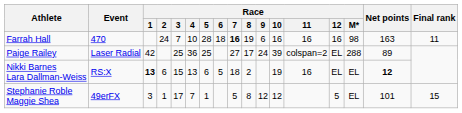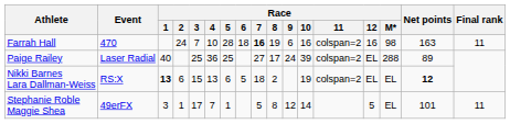Farrah Hall | Race / 11: 16 -> colspan=2
Paige Railey | Race / 1: 42 -> 40
Nikki Barnes Lara Dallman-Weiss | Race / 11: 16 -> colspan=2
Stephanie Roble Maggie Shea | Race / 10: 12 -> 14
Stephanie Roble Maggie Shea | Final rank: 15 -> 11
